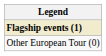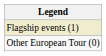row 2 | column 1: bold -> normal
